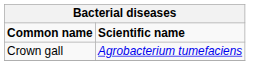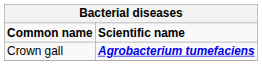Crown gall | Scientific name: normal -> bold
